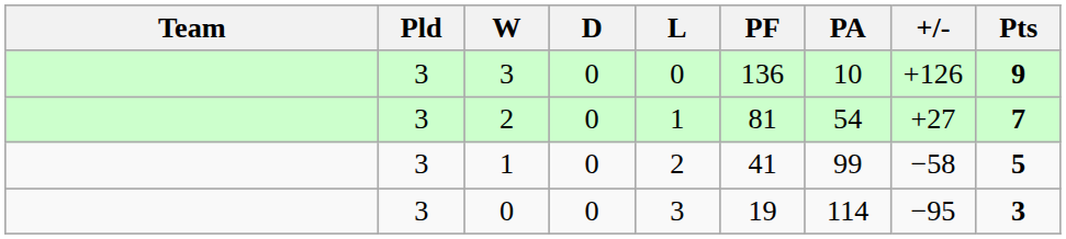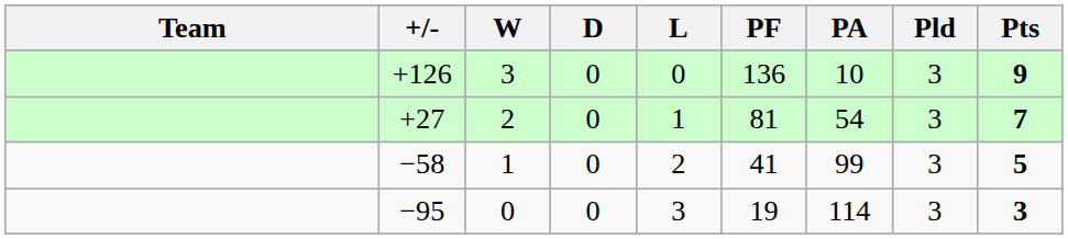columns swapped: Pld <-> +/-
